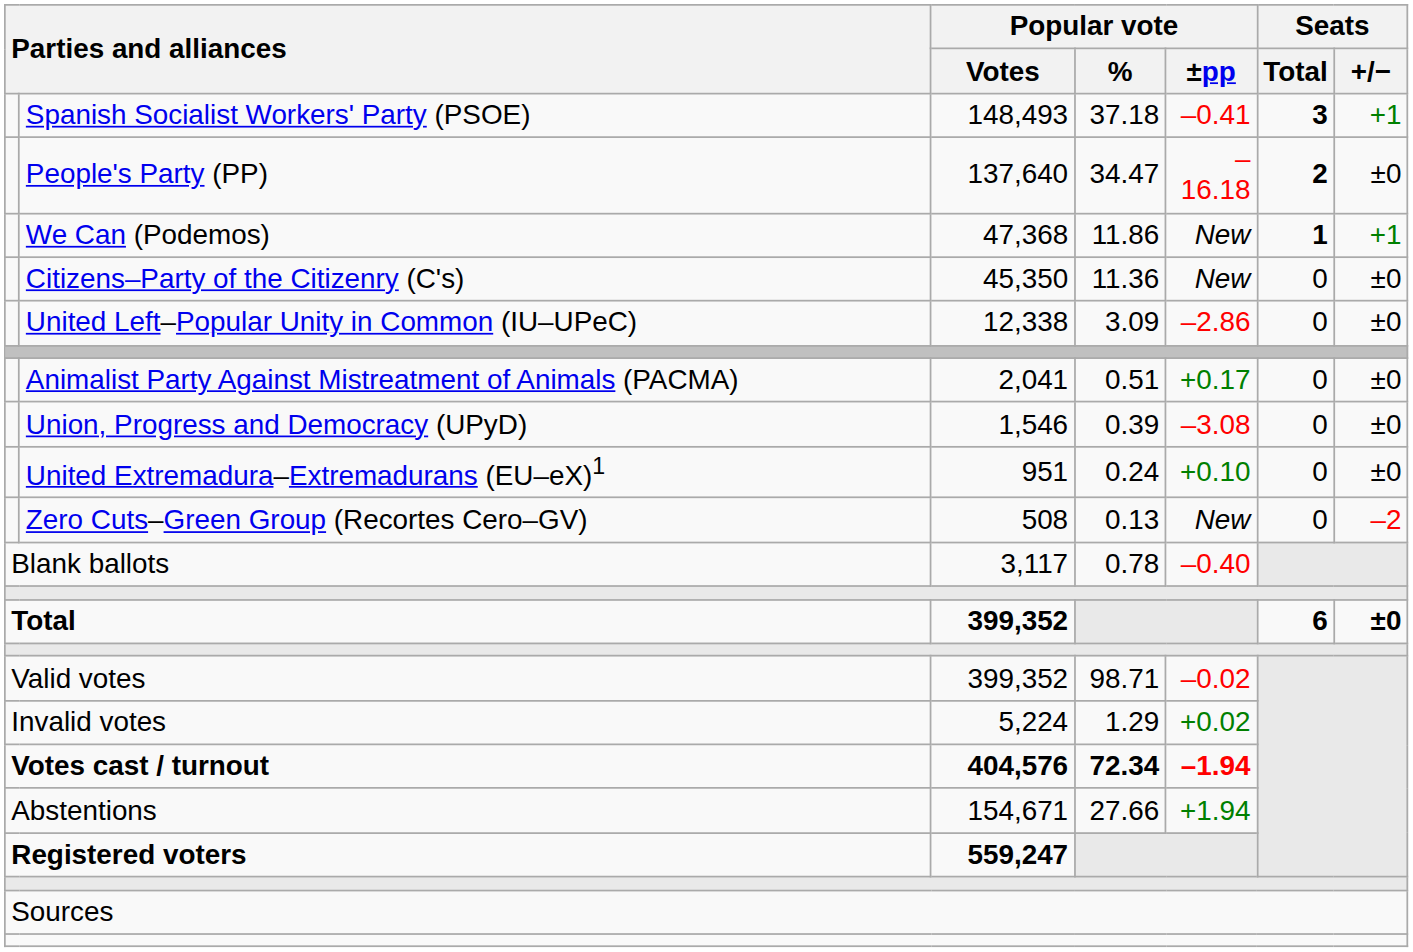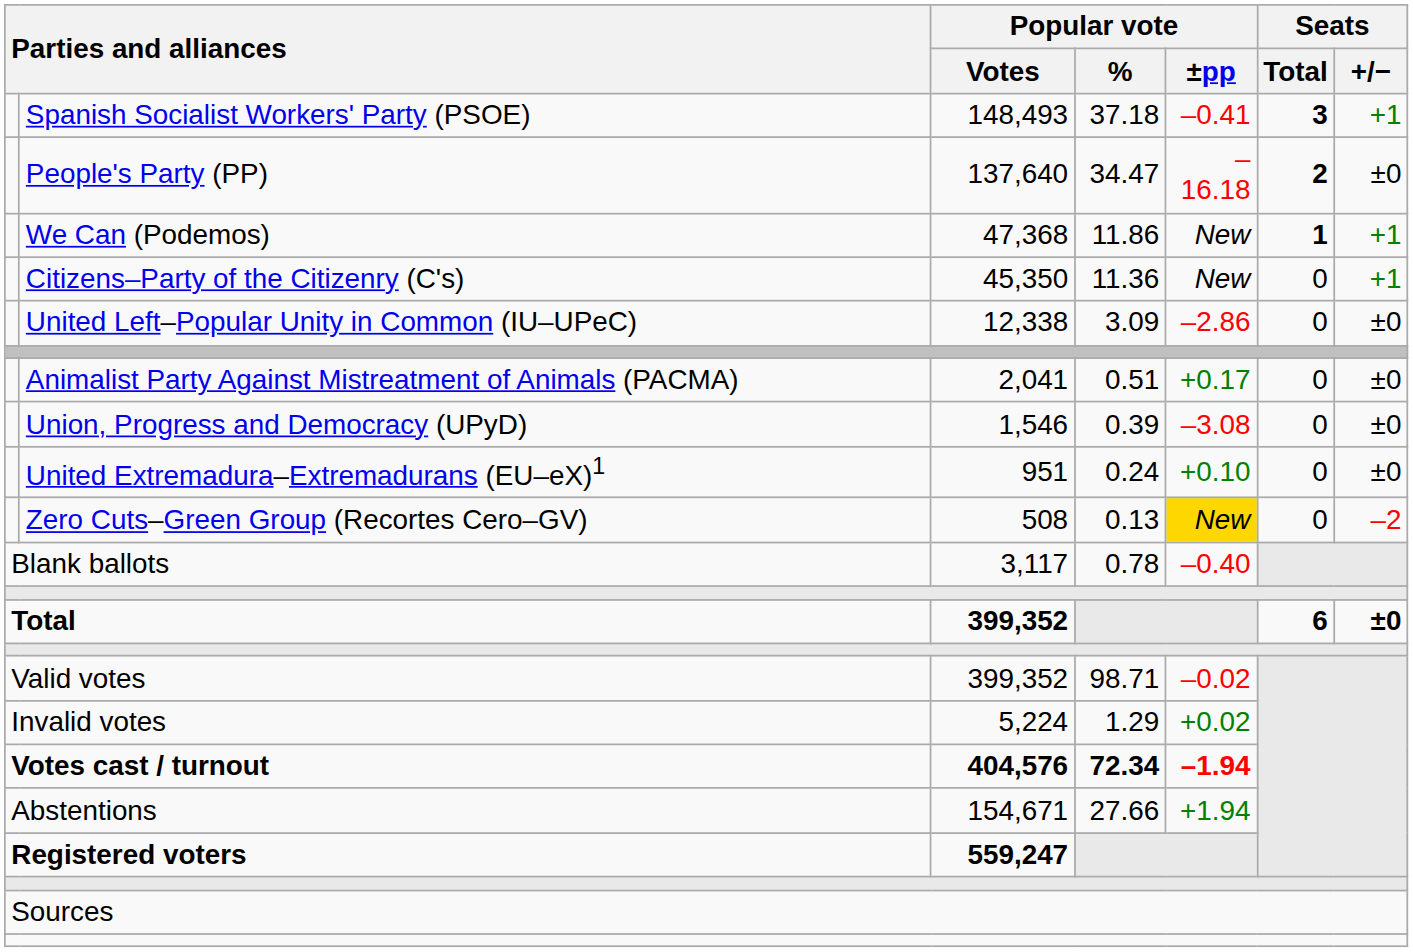Citizens–Party of the Citizenry (C's) | Seats / +/−: ±0 -> +1
Zero Cuts–Green Group (Recortes Cero–GV) | Popular vote / ±pp: no background -> gold background
